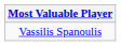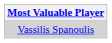row 2 | column 1: no background -> lightgrey background
